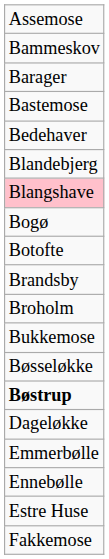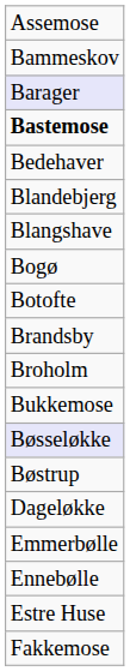row 3 | column 1: no background -> lavender background
row 4 | column 1: normal -> bold
row 7 | column 1: pink background -> no background
row 13 | column 1: no background -> lavender background
row 14 | column 1: bold -> normal
